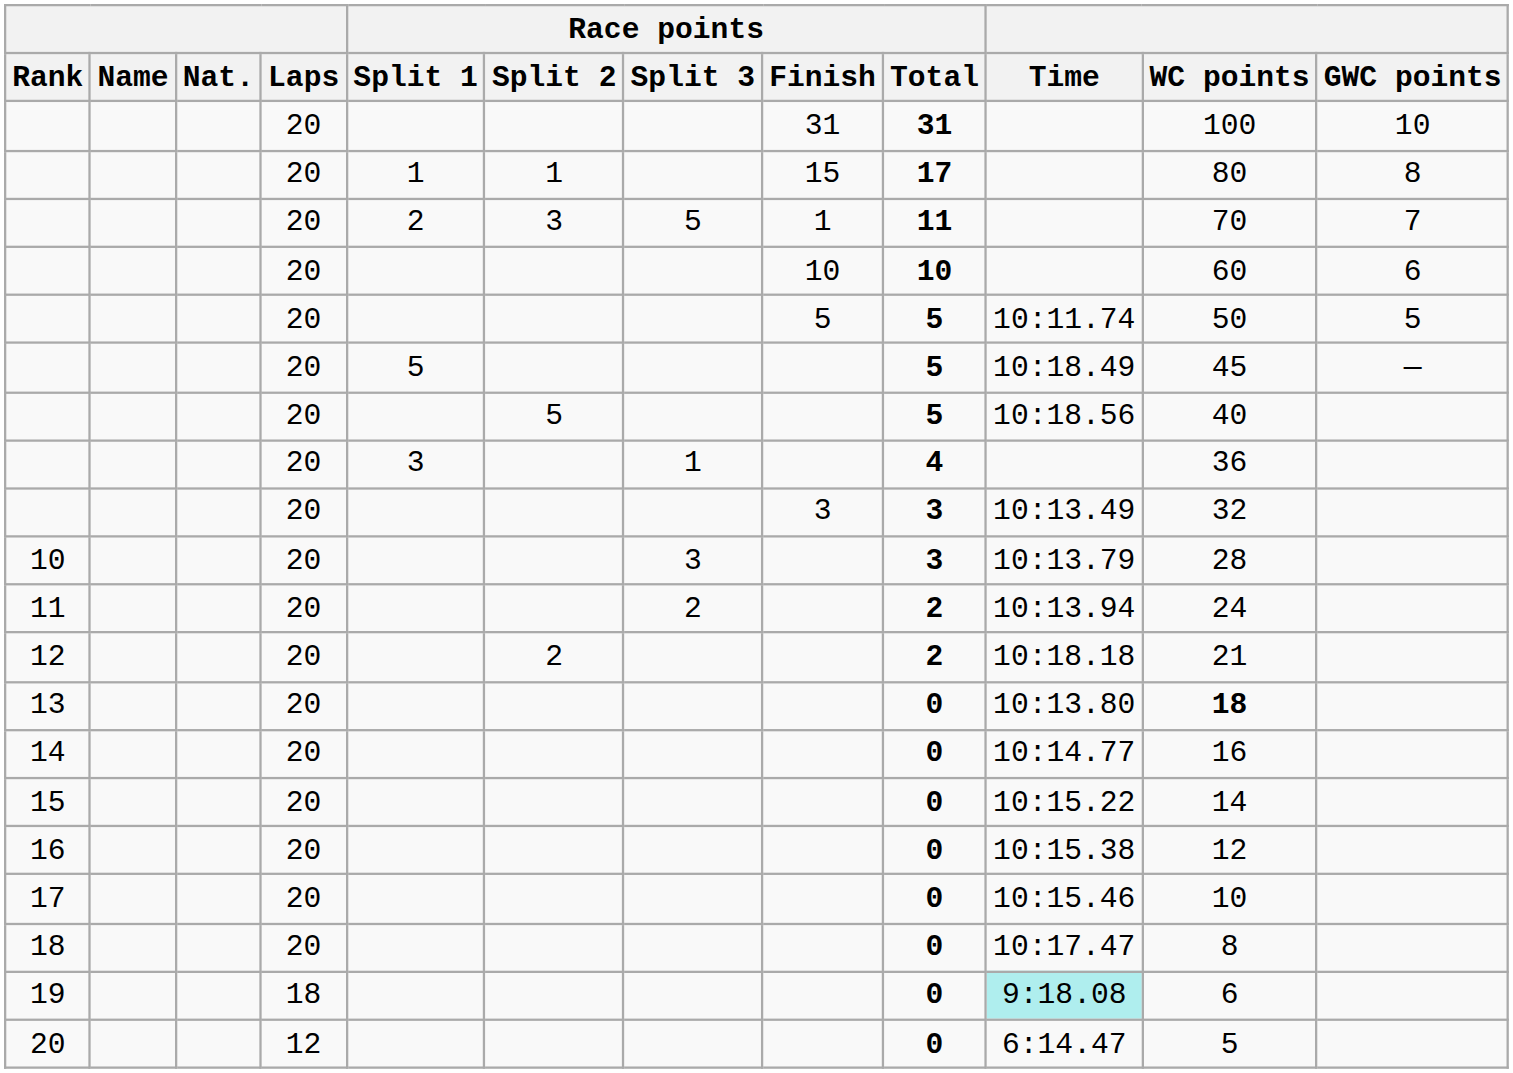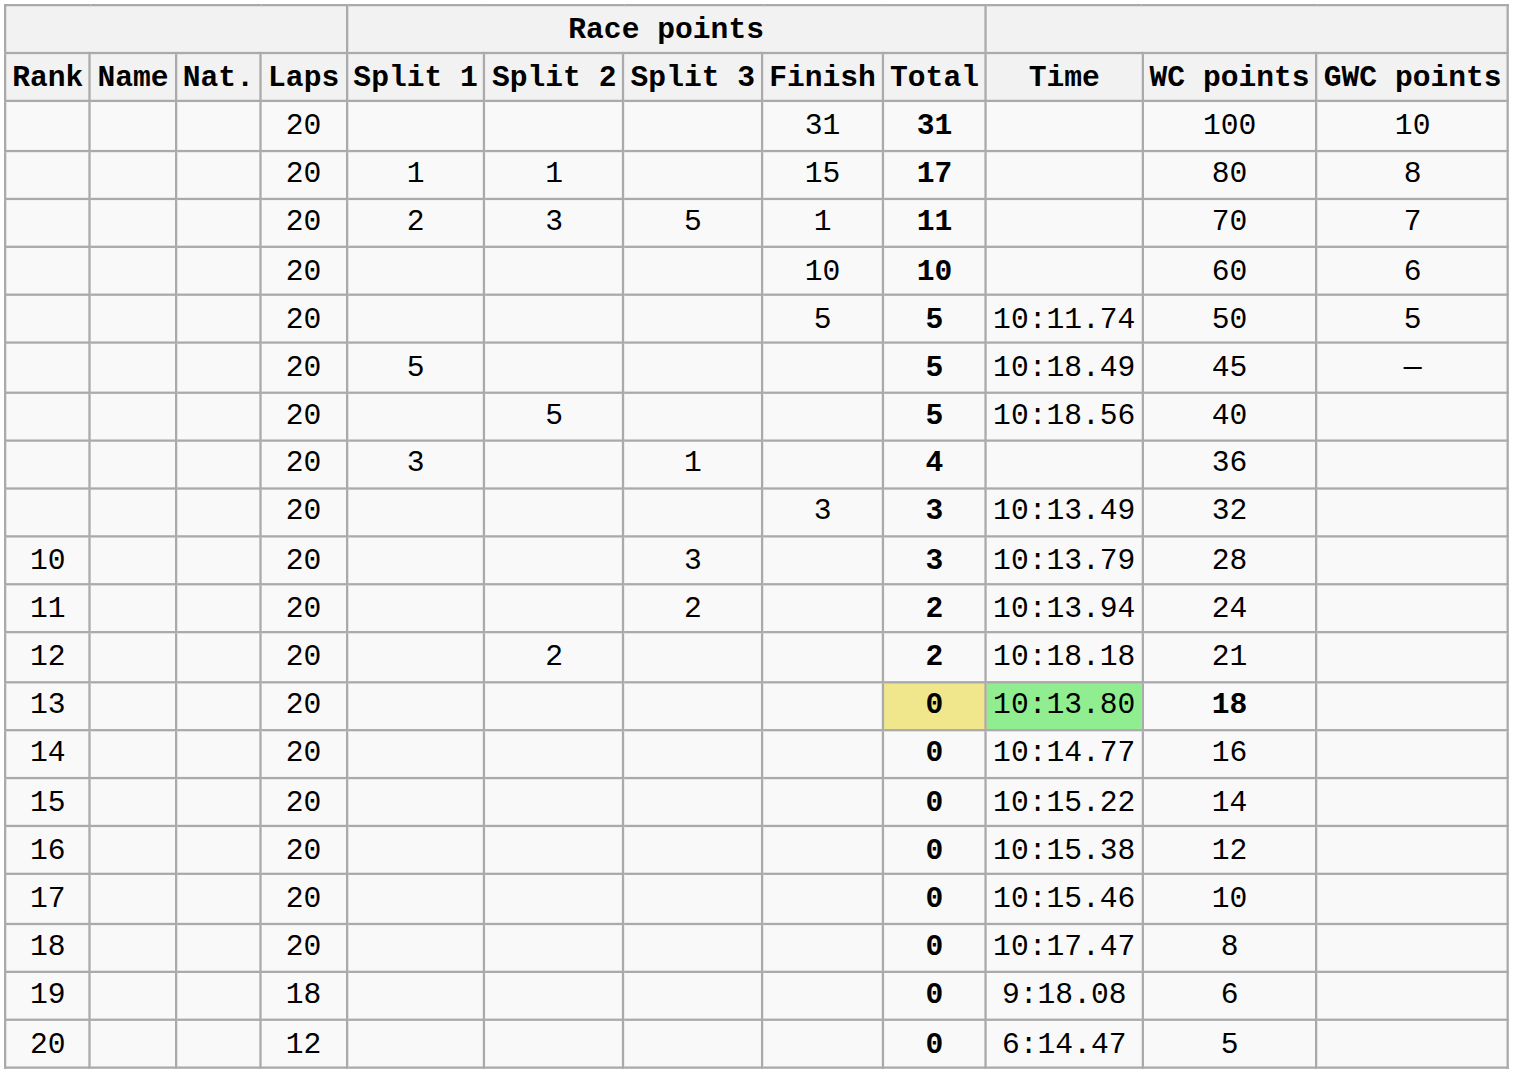13 | Race points / Total: no background -> khaki background
13 | Time: no background -> lightgreen background
19 | Time: paleturquoise background -> no background
